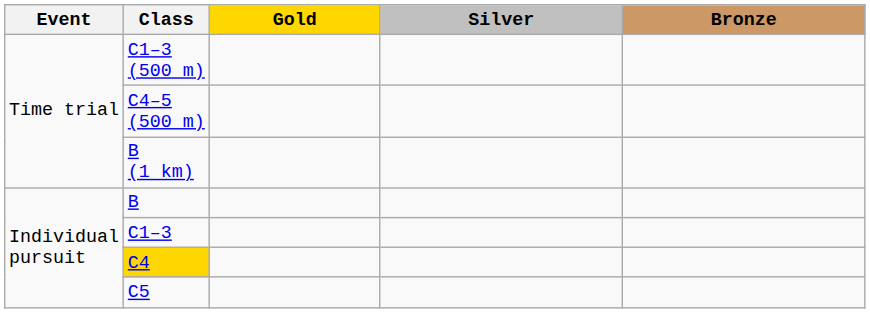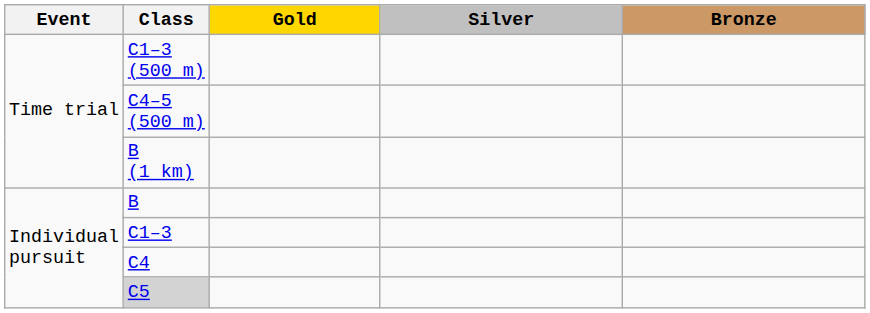C4 | Class: gold background -> no background
C5 | Class: no background -> lightgrey background
